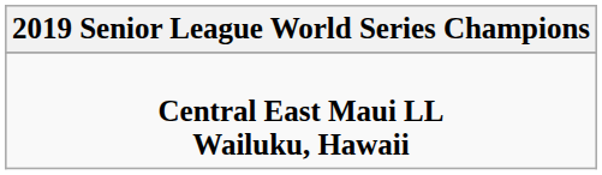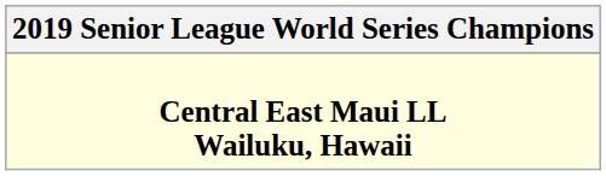row 2 | column 1: no background -> lightyellow background
